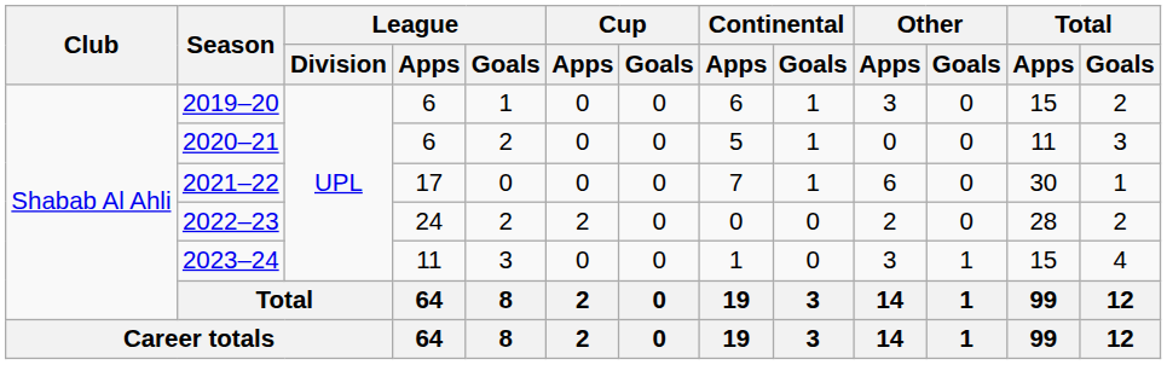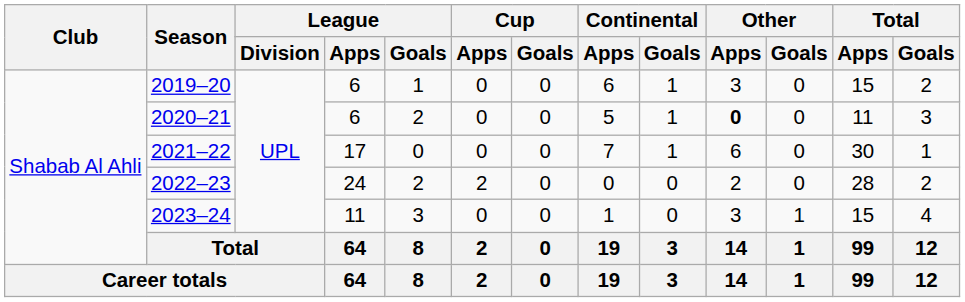2020–21 | Other / Apps: normal -> bold
